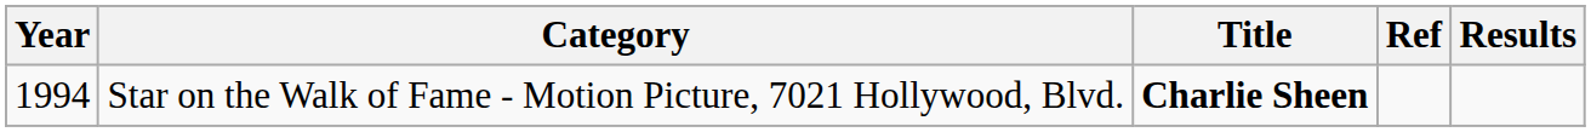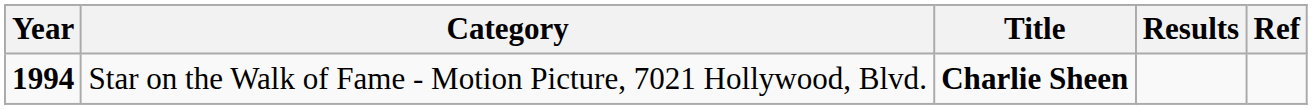columns swapped: Results <-> Ref
row 2 | Year: normal -> bold
